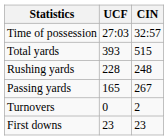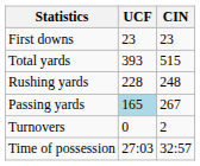rows swapped: First downs <-> Time of possession
Passing yards | UCF: no background -> lightblue background
